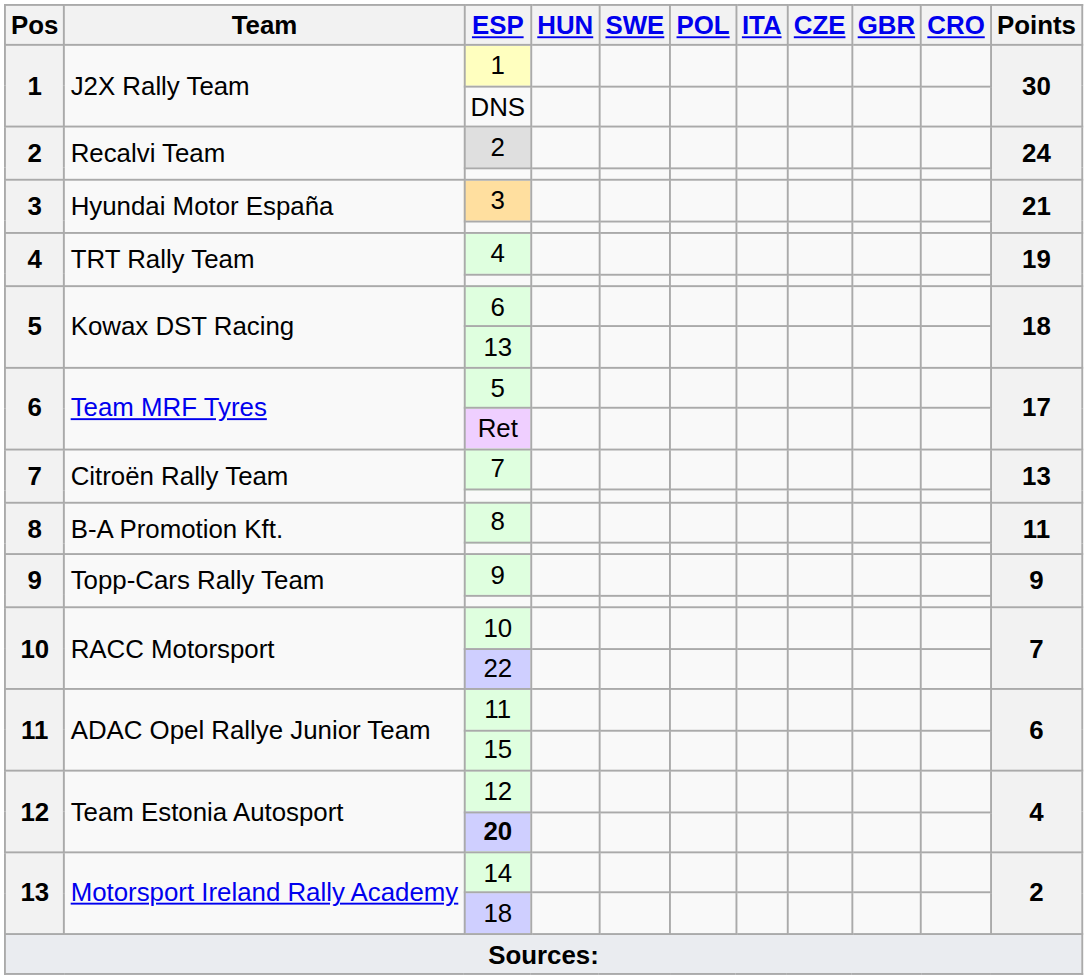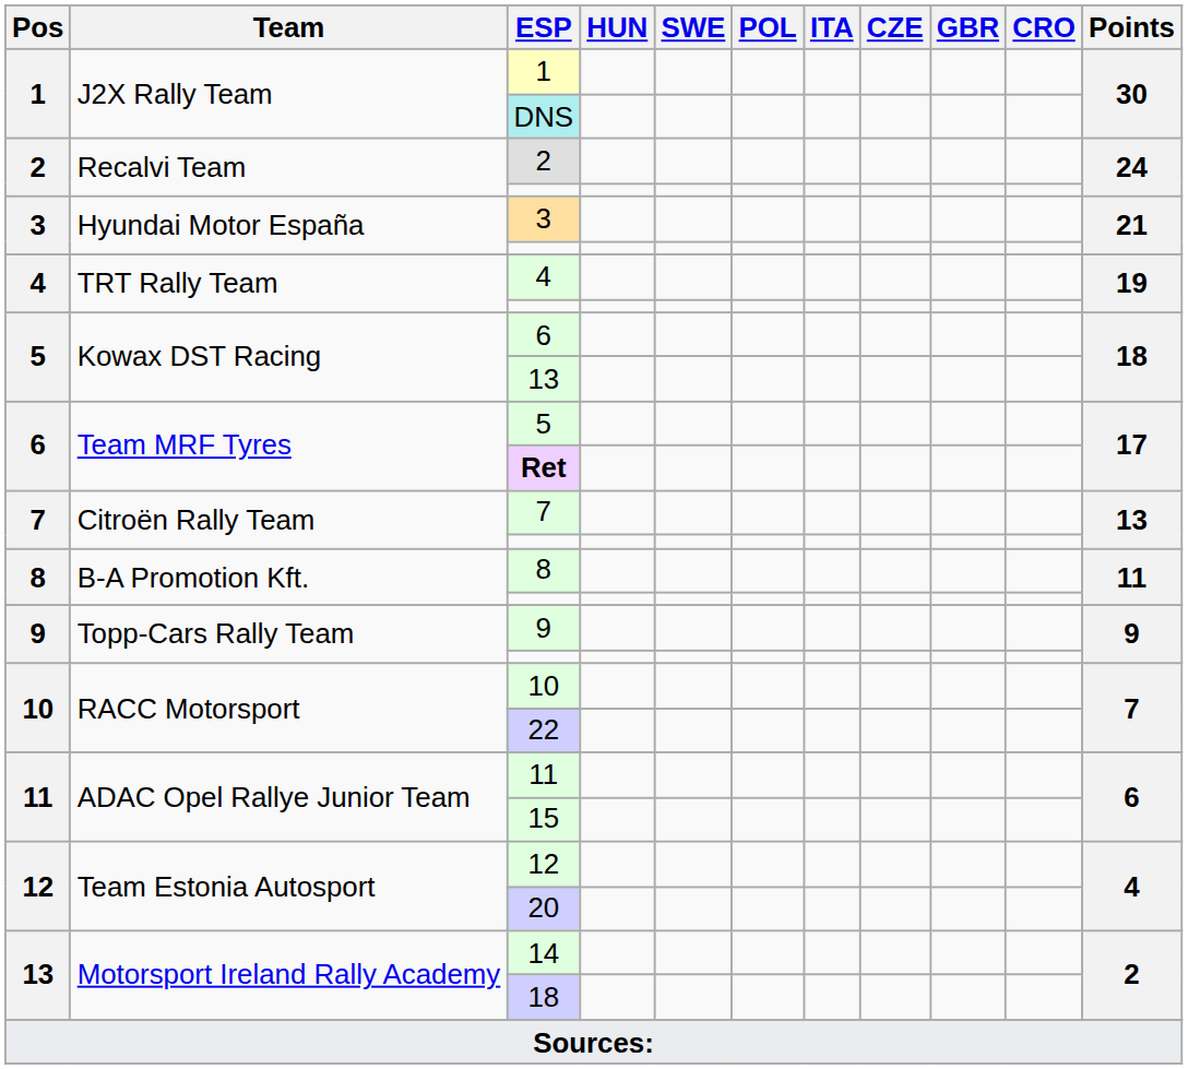DNS | ESP: no background -> paleturquoise background
Ret | ESP: normal -> bold
20 | ESP: bold -> normal
